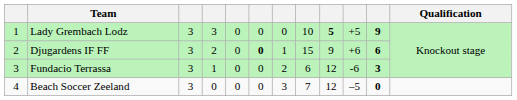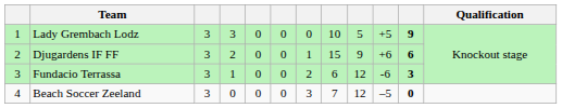Lady Grembach Lodz | column 9: bold -> normal
Djugardens IF FF | column 6: bold -> normal
